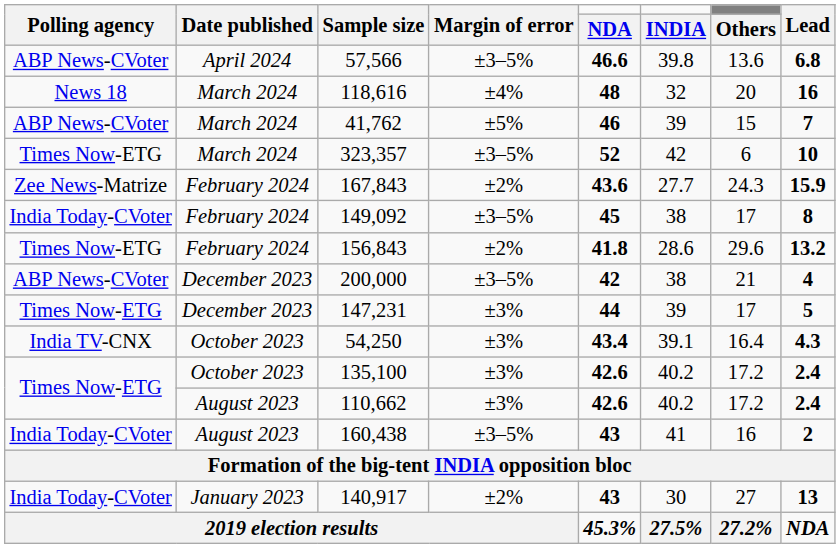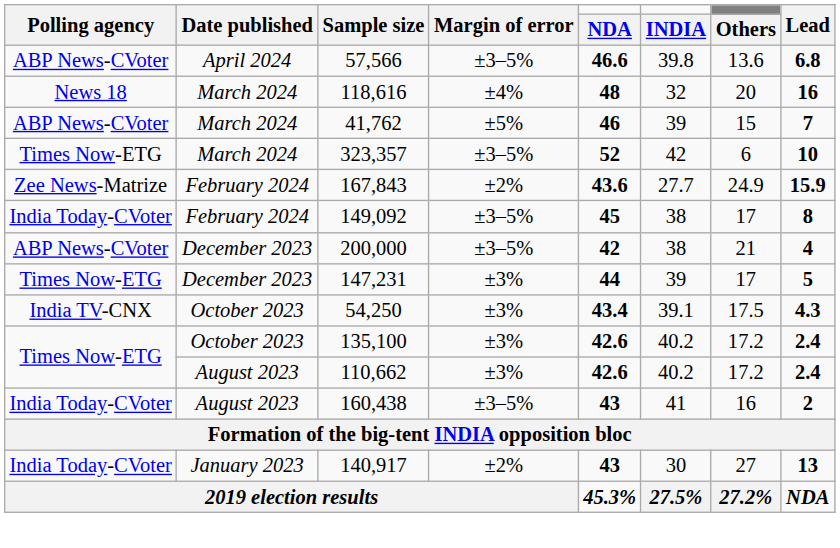167,843 | Others: 24.3 -> 24.9
- row: Times Now-ETG | February 2024 | 156,843 | ±2% | 41.8 | 28.6 | 29.6 | 13.2
54,250 | Others: 16.4 -> 17.5
